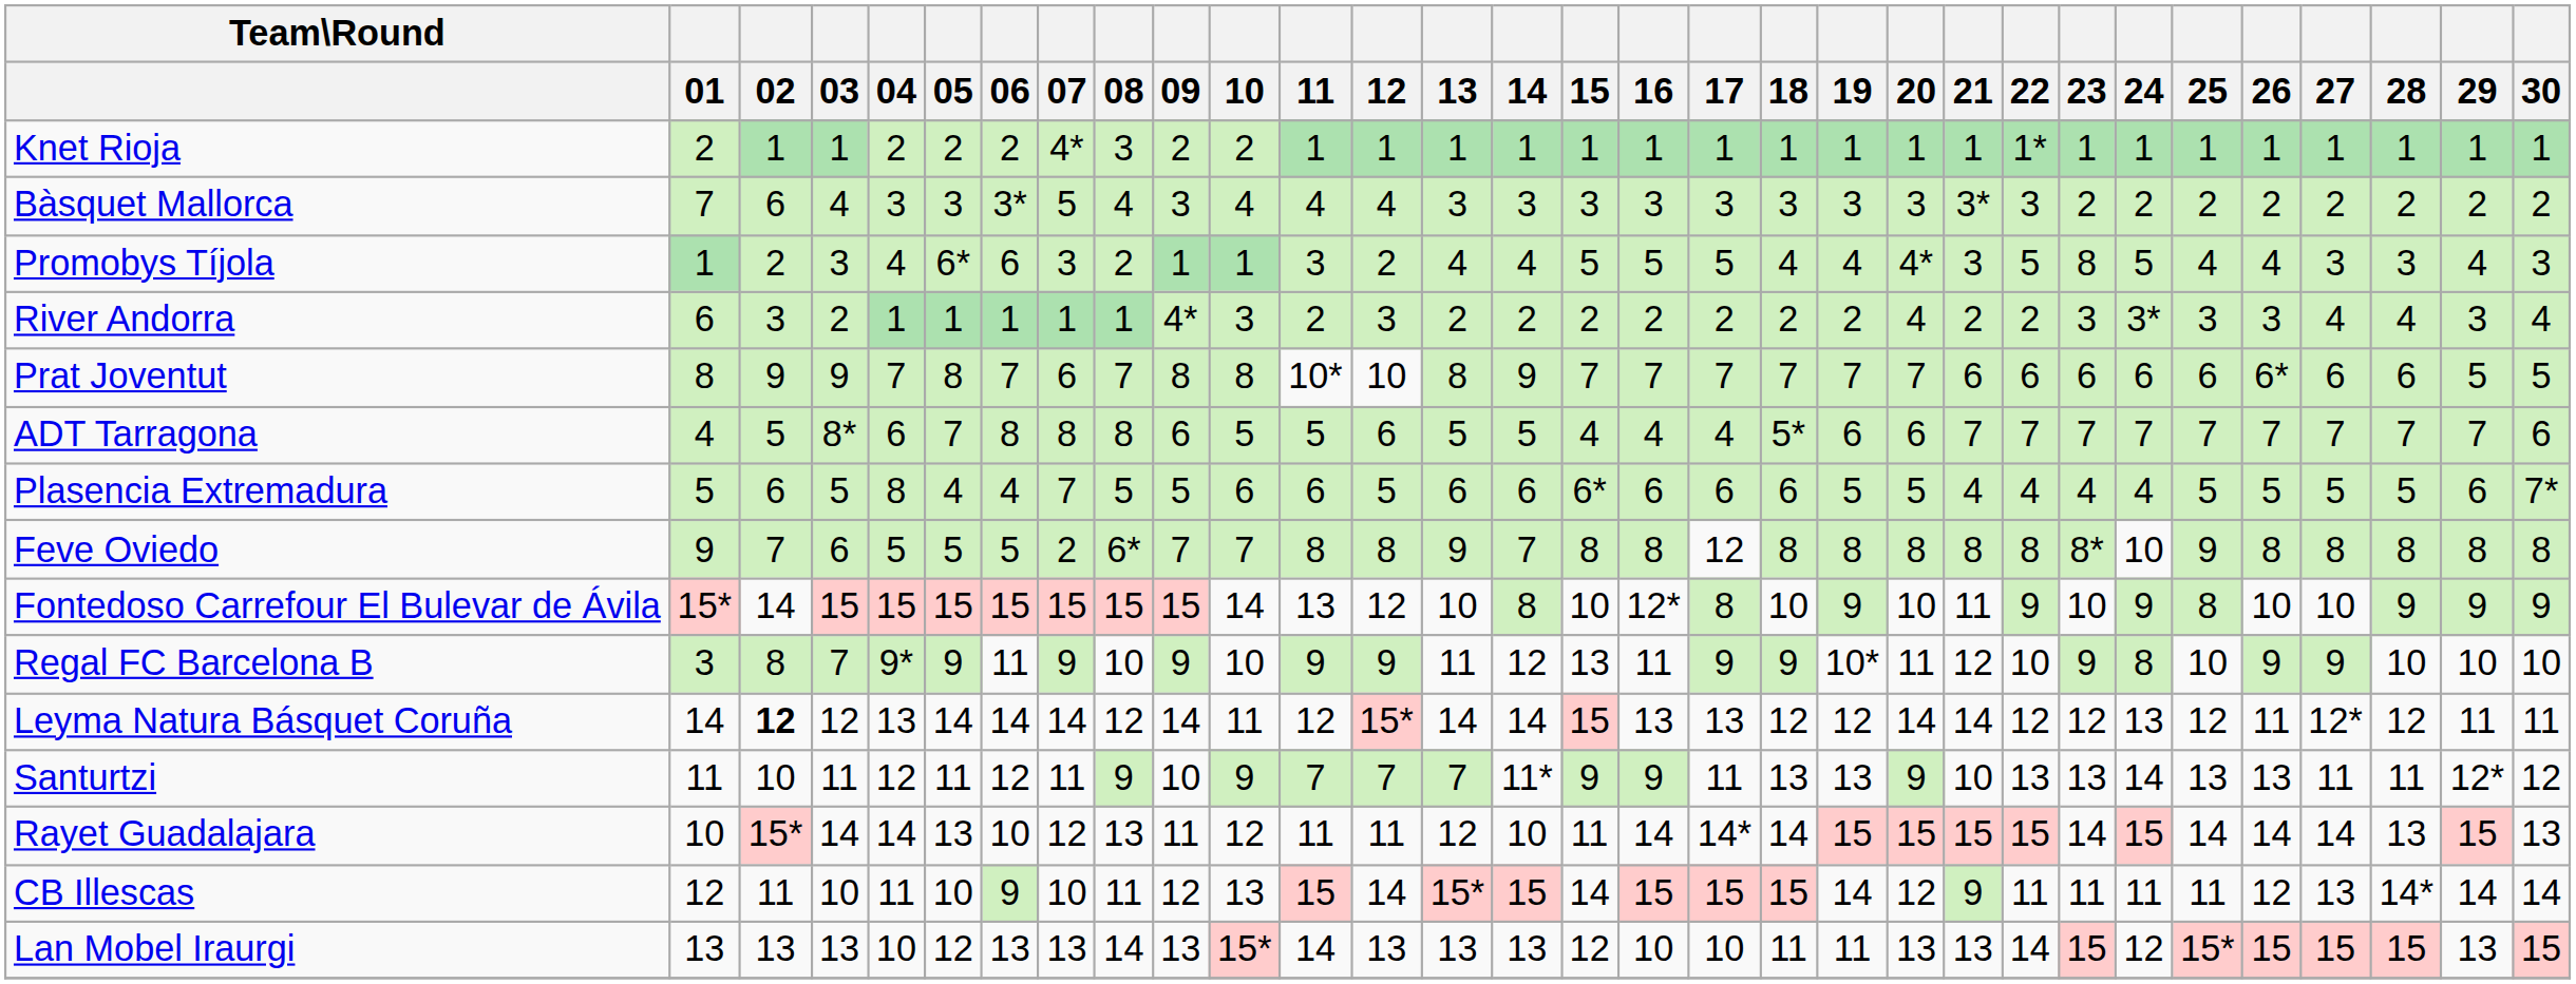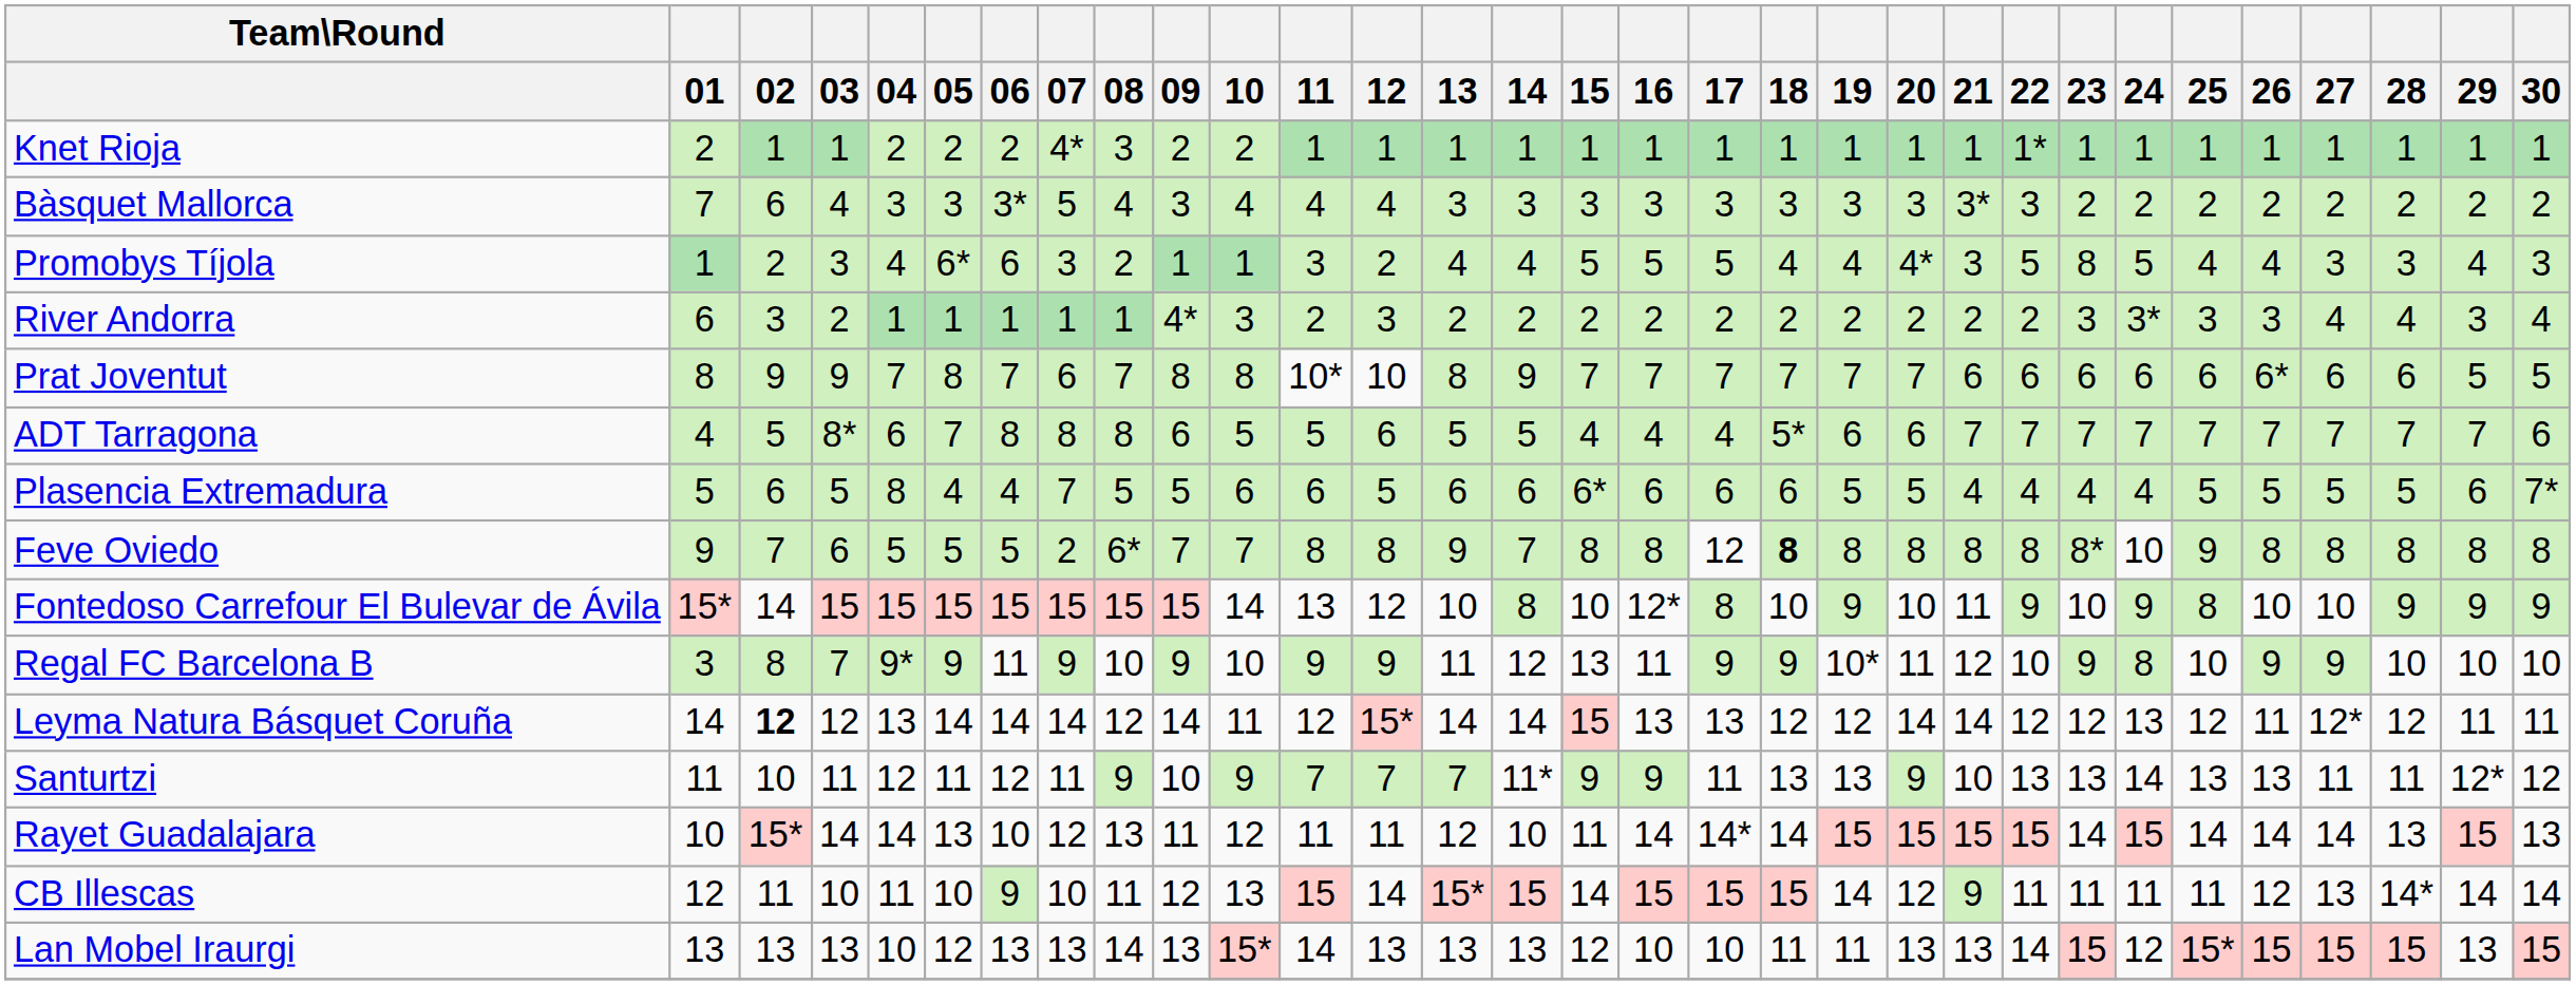River Andorra | 20: 4 -> 2
Feve Oviedo | 18: normal -> bold
